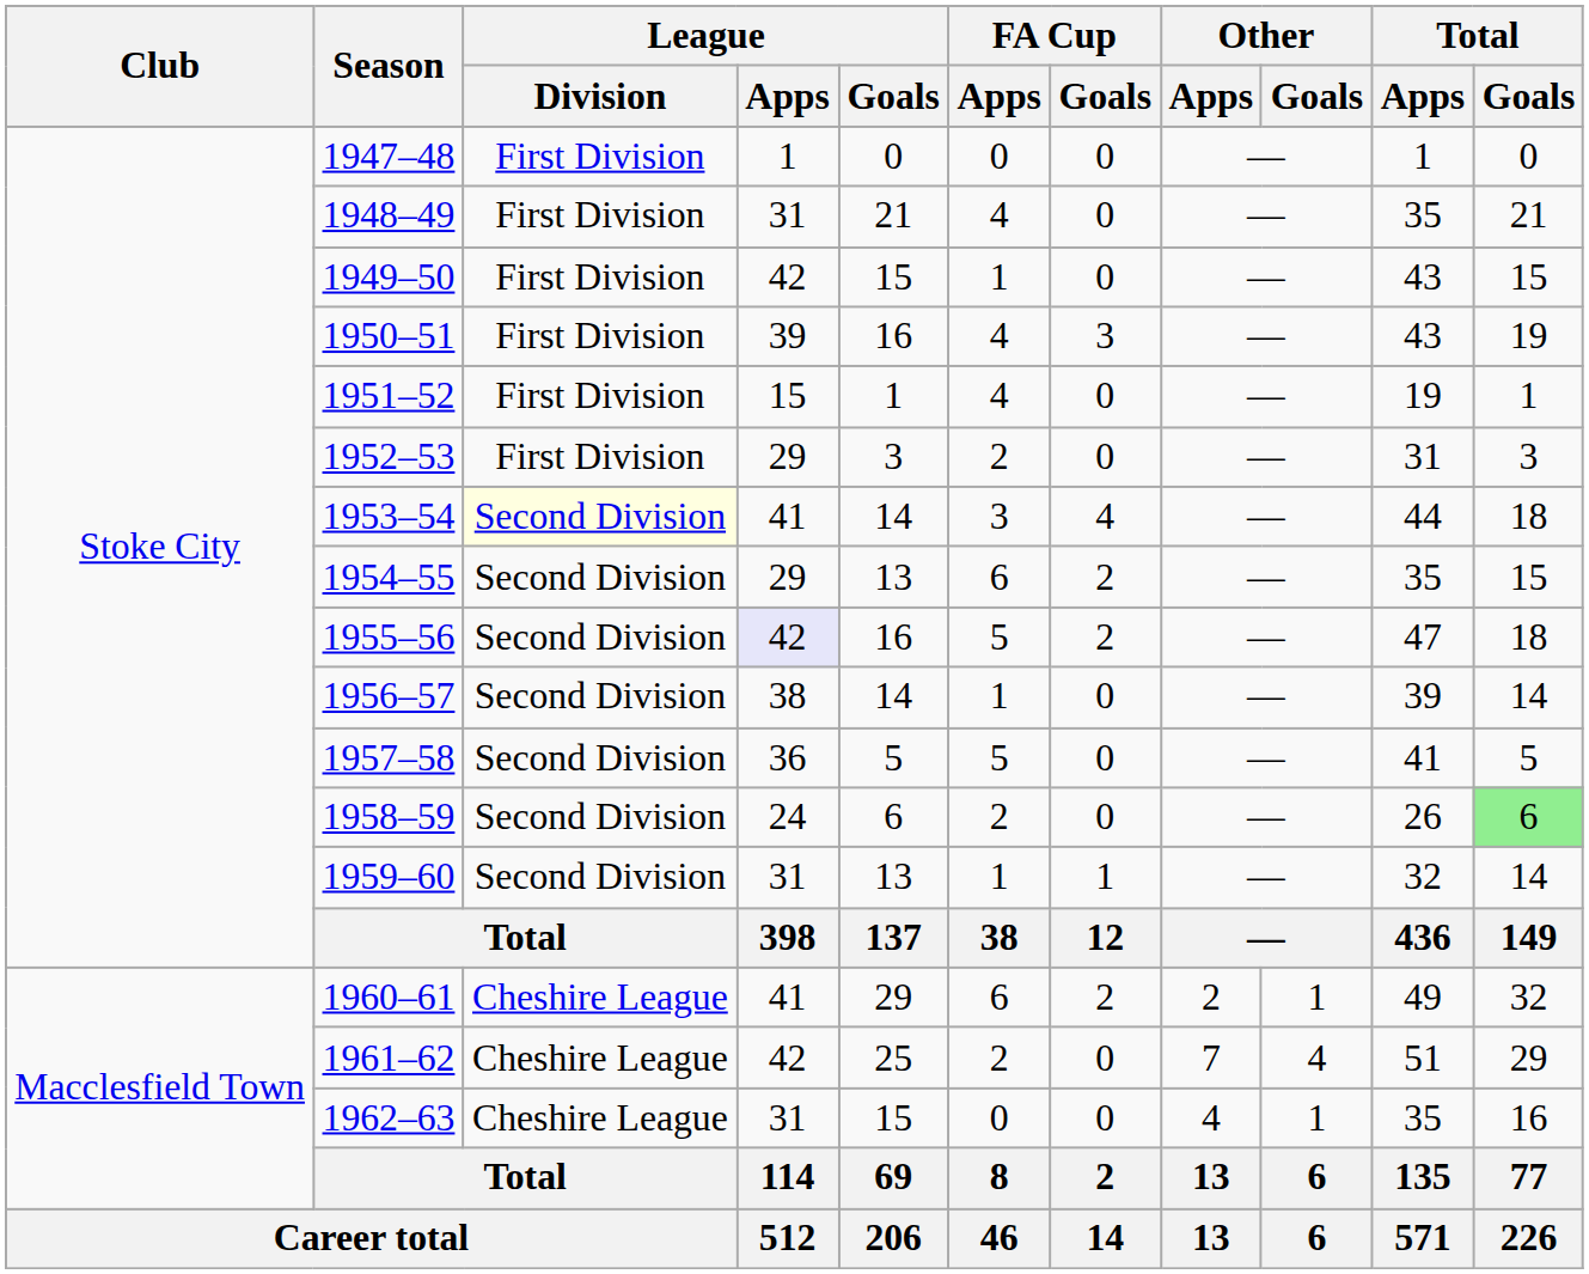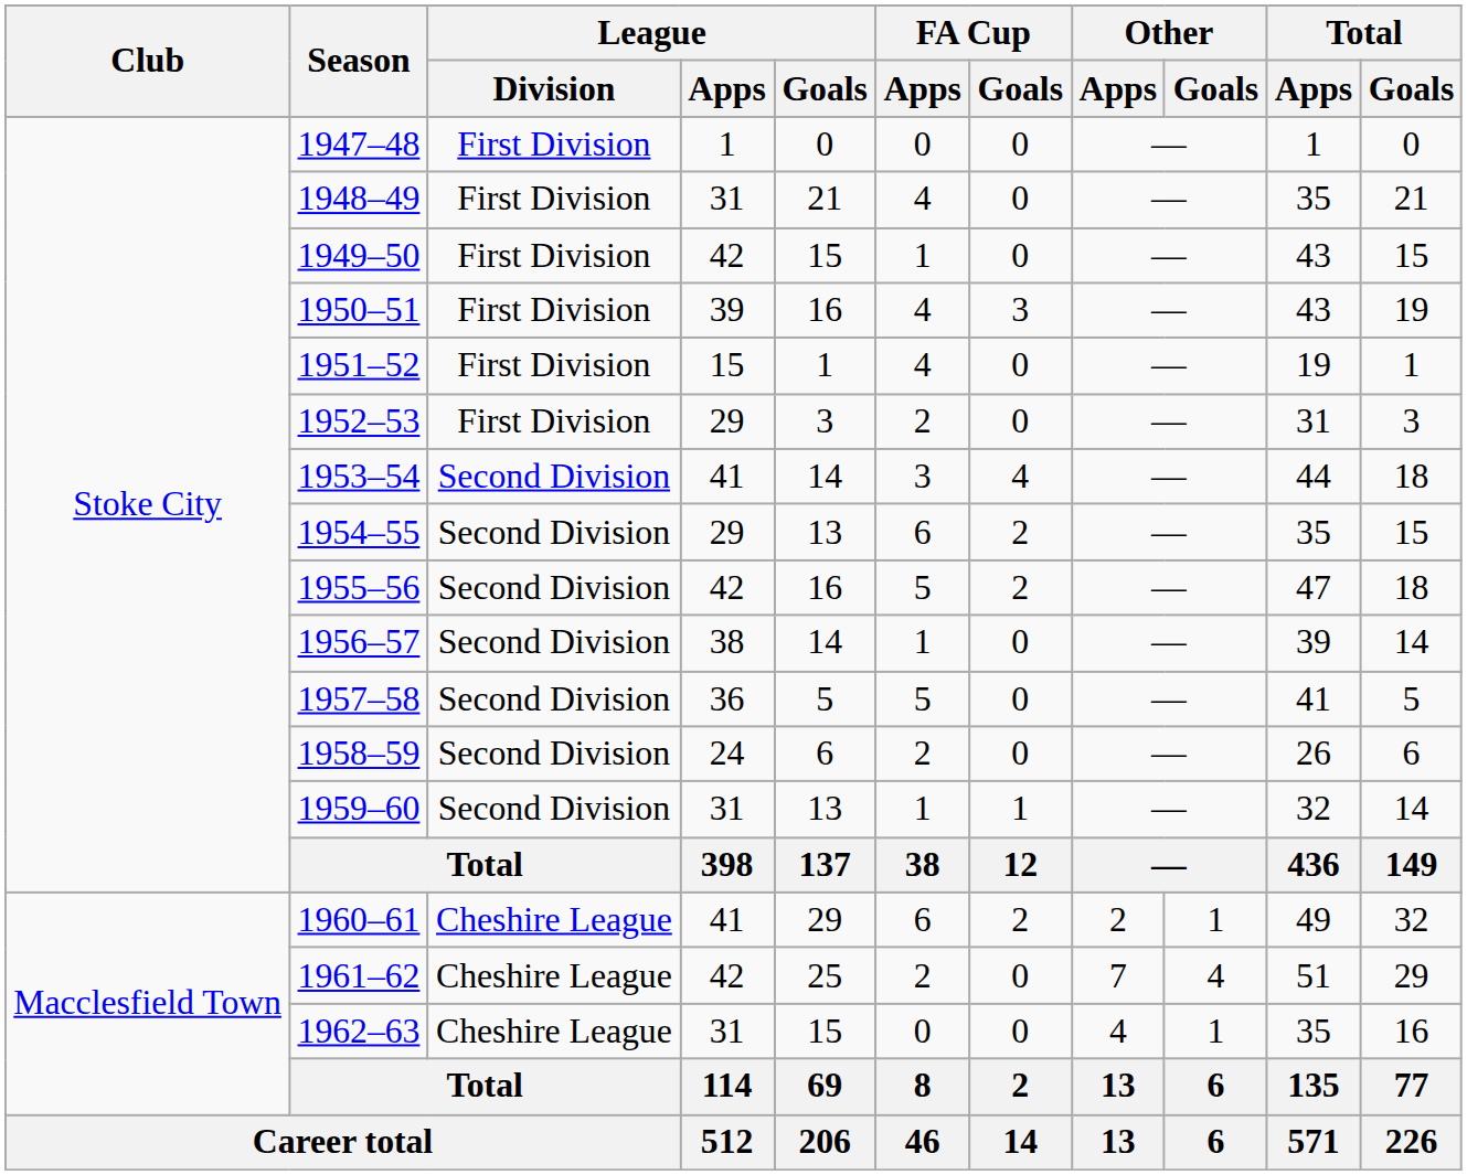1953–54 | League / Division: lightyellow background -> no background
1955–56 | League / Apps: lavender background -> no background
1958–59 | Total / Goals: lightgreen background -> no background
